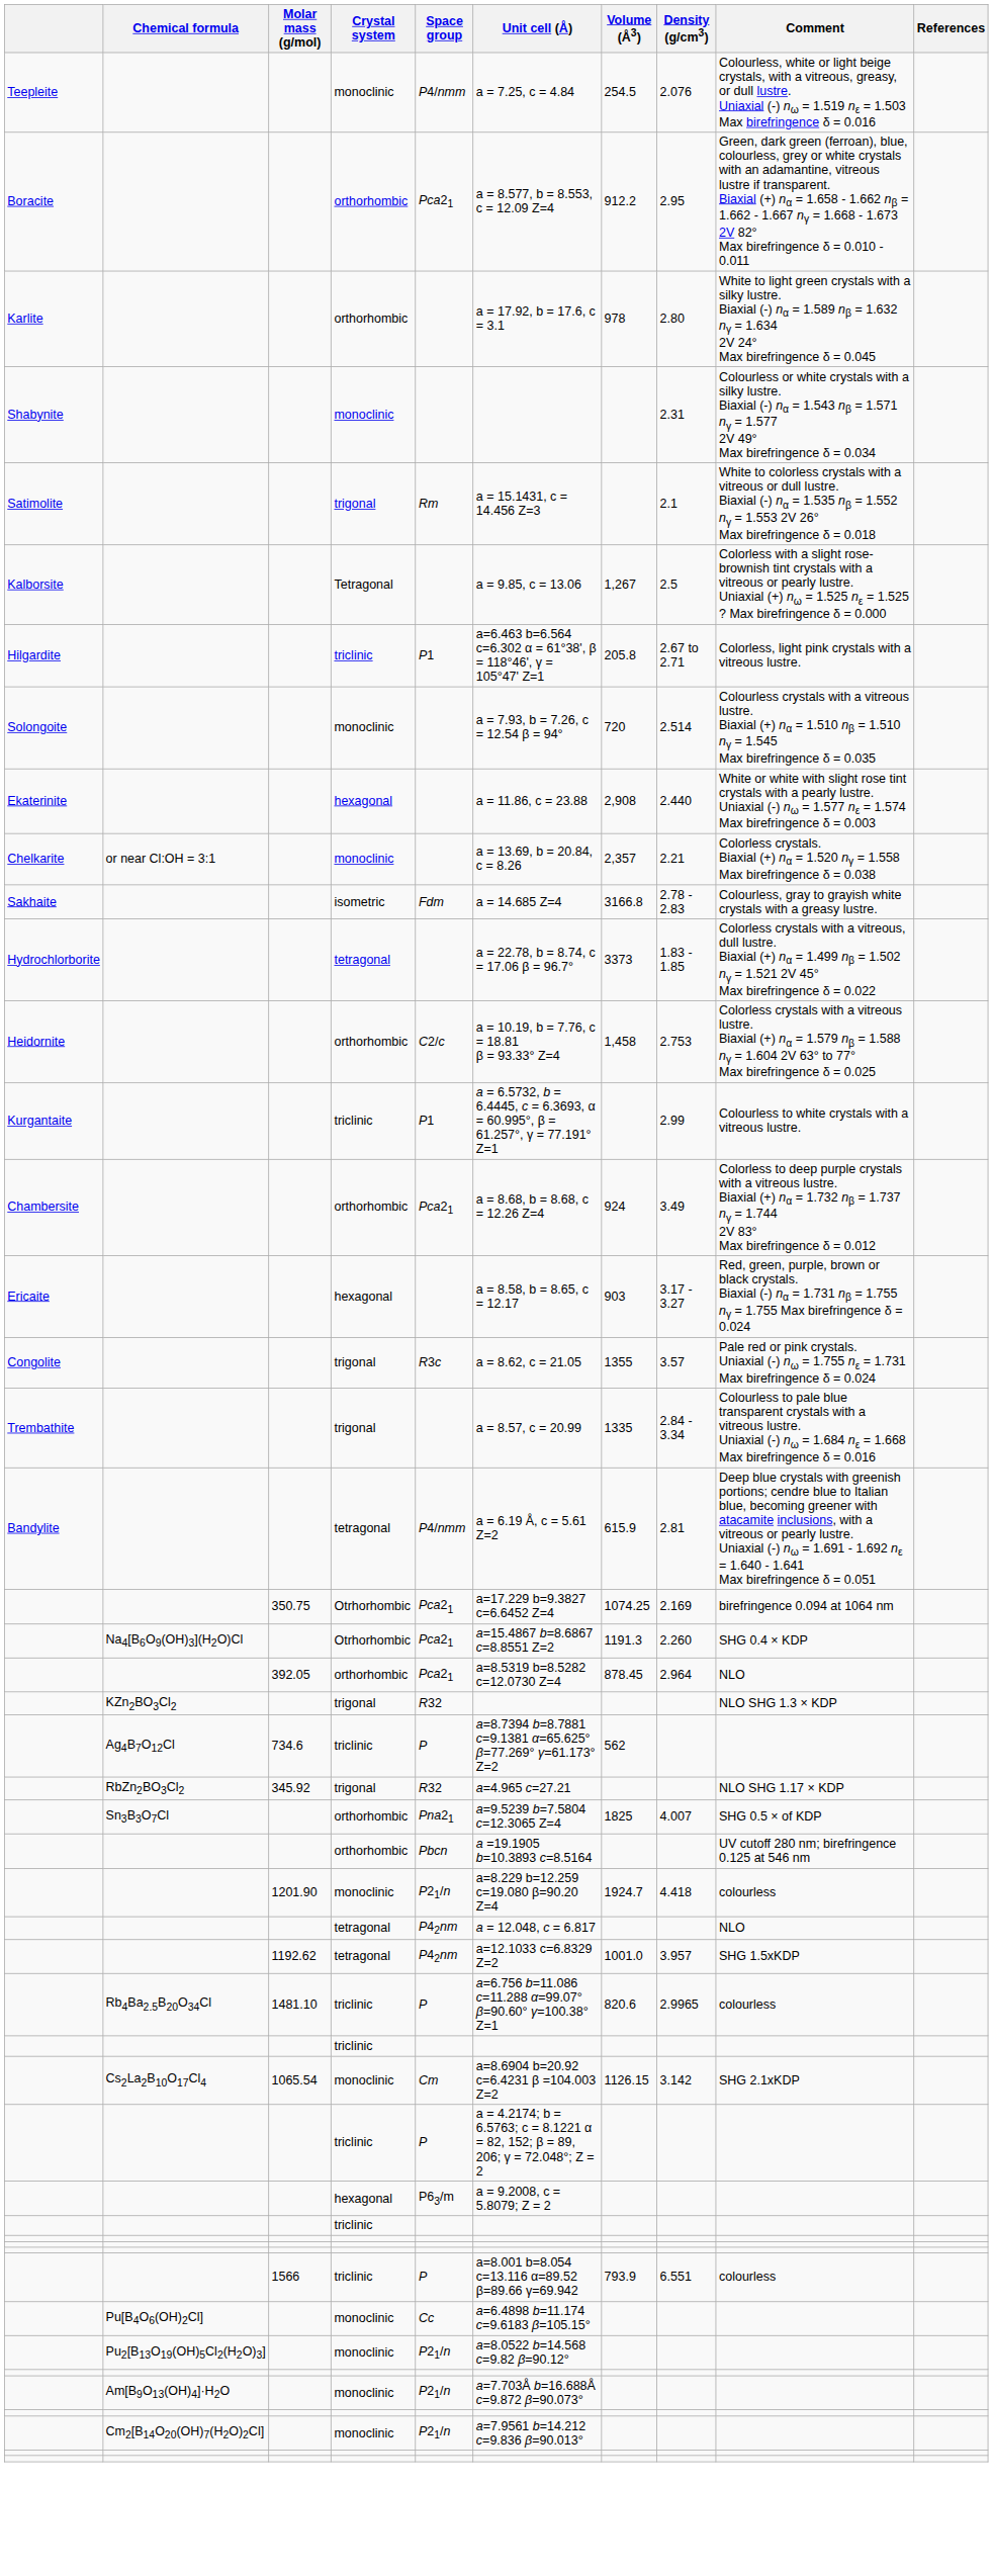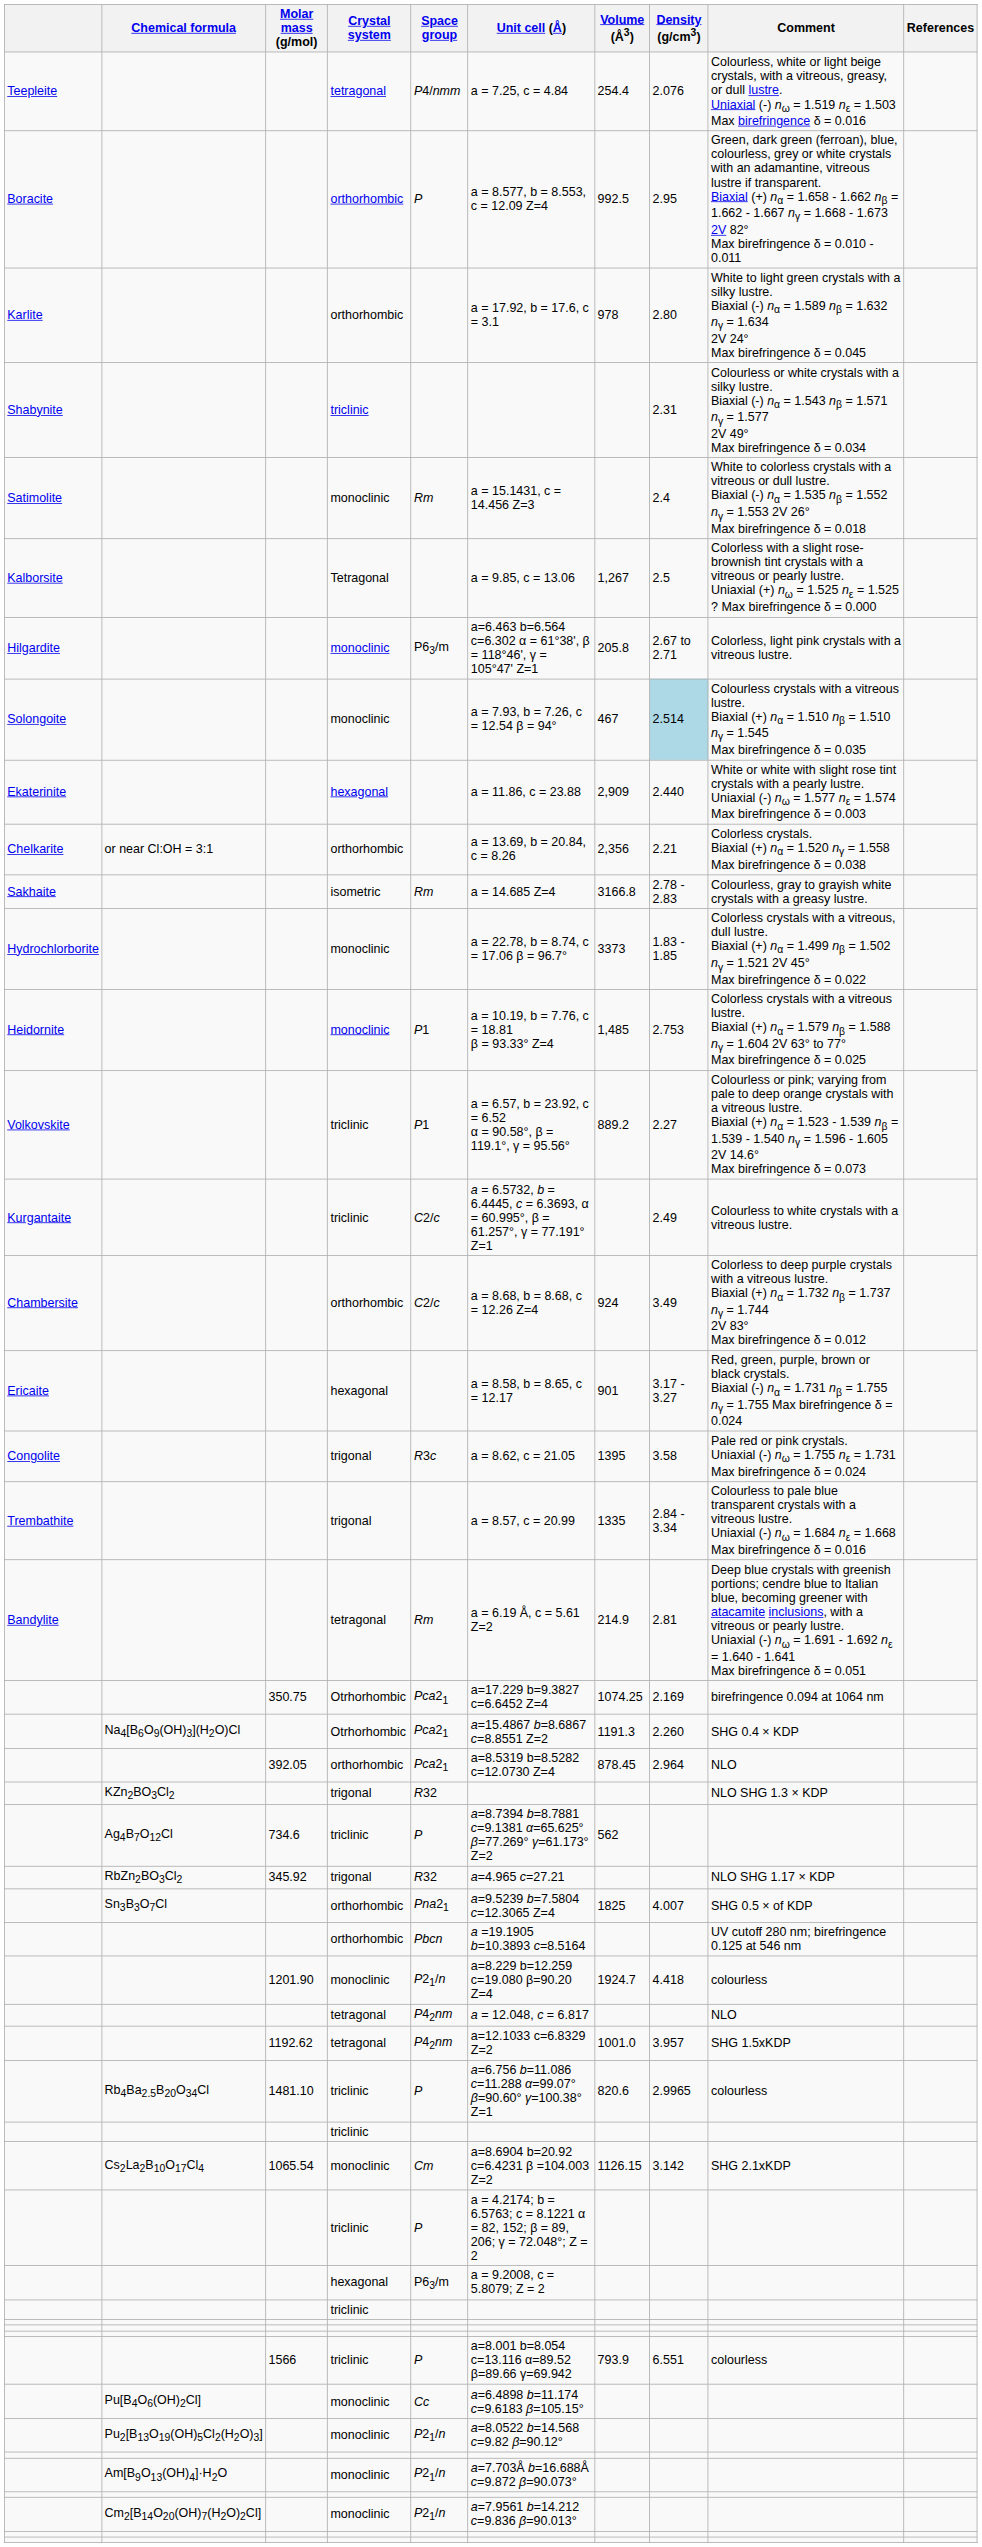Teepleite | Crystal system: monoclinic -> tetragonal
Teepleite | Volume (Å3): 254.5 -> 254.4
Boracite | Space group: Pca21 -> P
Boracite | Volume (Å3): 912.2 -> 992.5
Shabynite | Crystal system: monoclinic -> triclinic
Satimolite | Crystal system: trigonal -> monoclinic
Satimolite | Density (g/cm3): 2.1 -> 2.4
Hilgardite | Crystal system: triclinic -> monoclinic
Hilgardite | Space group: P1 -> P63/m
Solongoite | Volume (Å3): 720 -> 467
Solongoite | Density (g/cm3): no background -> lightblue background
Ekaterinite | Volume (Å3): 2,908 -> 2,909
Chelkarite | Crystal system: monoclinic -> orthorhombic
Chelkarite | Volume (Å3): 2,357 -> 2,356
Sakhaite | Space group: Fdm -> Rm
Hydrochlorborite | Crystal system: tetragonal -> monoclinic
Heidornite | Crystal system: orthorhombic -> monoclinic
Heidornite | Space group: C2/c -> P1
Heidornite | Volume (Å3): 1,458 -> 1,485
+ row: Volkovskite | triclinic | P1 | a = 6.57, b = 23.92, c = 6.52 α = 90.58°, β = 119.1°, γ = 95.56° | 889.2 | 2.27 | Colourless or pink; varying from pale to deep orange crystals with a vitreous lustre. Biaxial (+) nα = 1.523 - 1.539 nβ = 1.539 - 1.540 nγ = 1.596 - 1.605 2V 14.6° Max birefringence δ = 0.073
Kurgantaite | Space group: P1 -> C2/c
Kurgantaite | Density (g/cm3): 2.99 -> 2.49
Chambersite | Space group: Pca21 -> C2/c
Ericaite | Volume (Å3): 903 -> 901
Congolite | Volume (Å3): 1355 -> 1395
Congolite | Density (g/cm3): 3.57 -> 3.58
Bandylite | Space group: P4/nmm -> Rm
Bandylite | Volume (Å3): 615.9 -> 214.9
